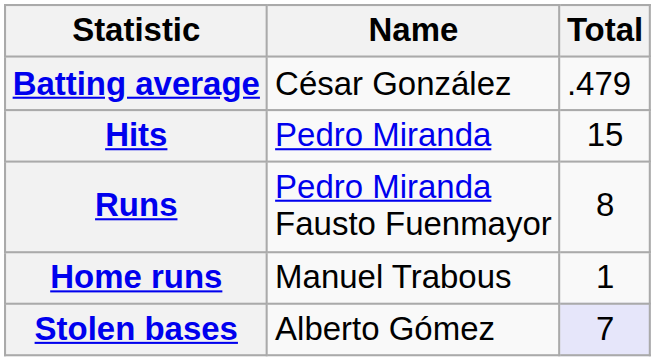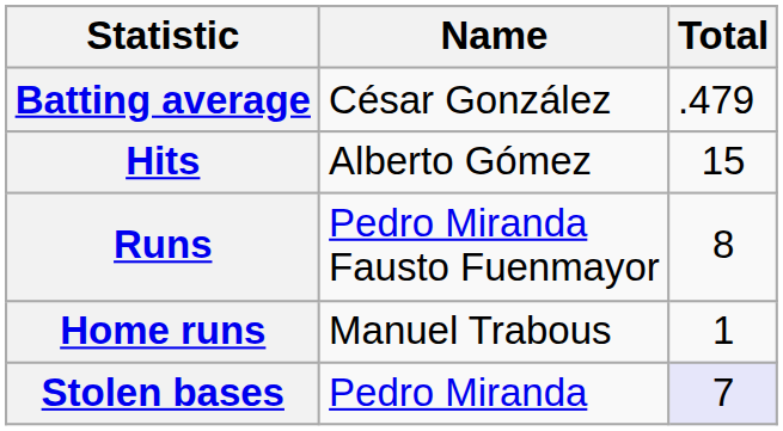Hits | Name: Pedro Miranda -> Alberto Gómez
Stolen bases | Name: Alberto Gómez -> Pedro Miranda
